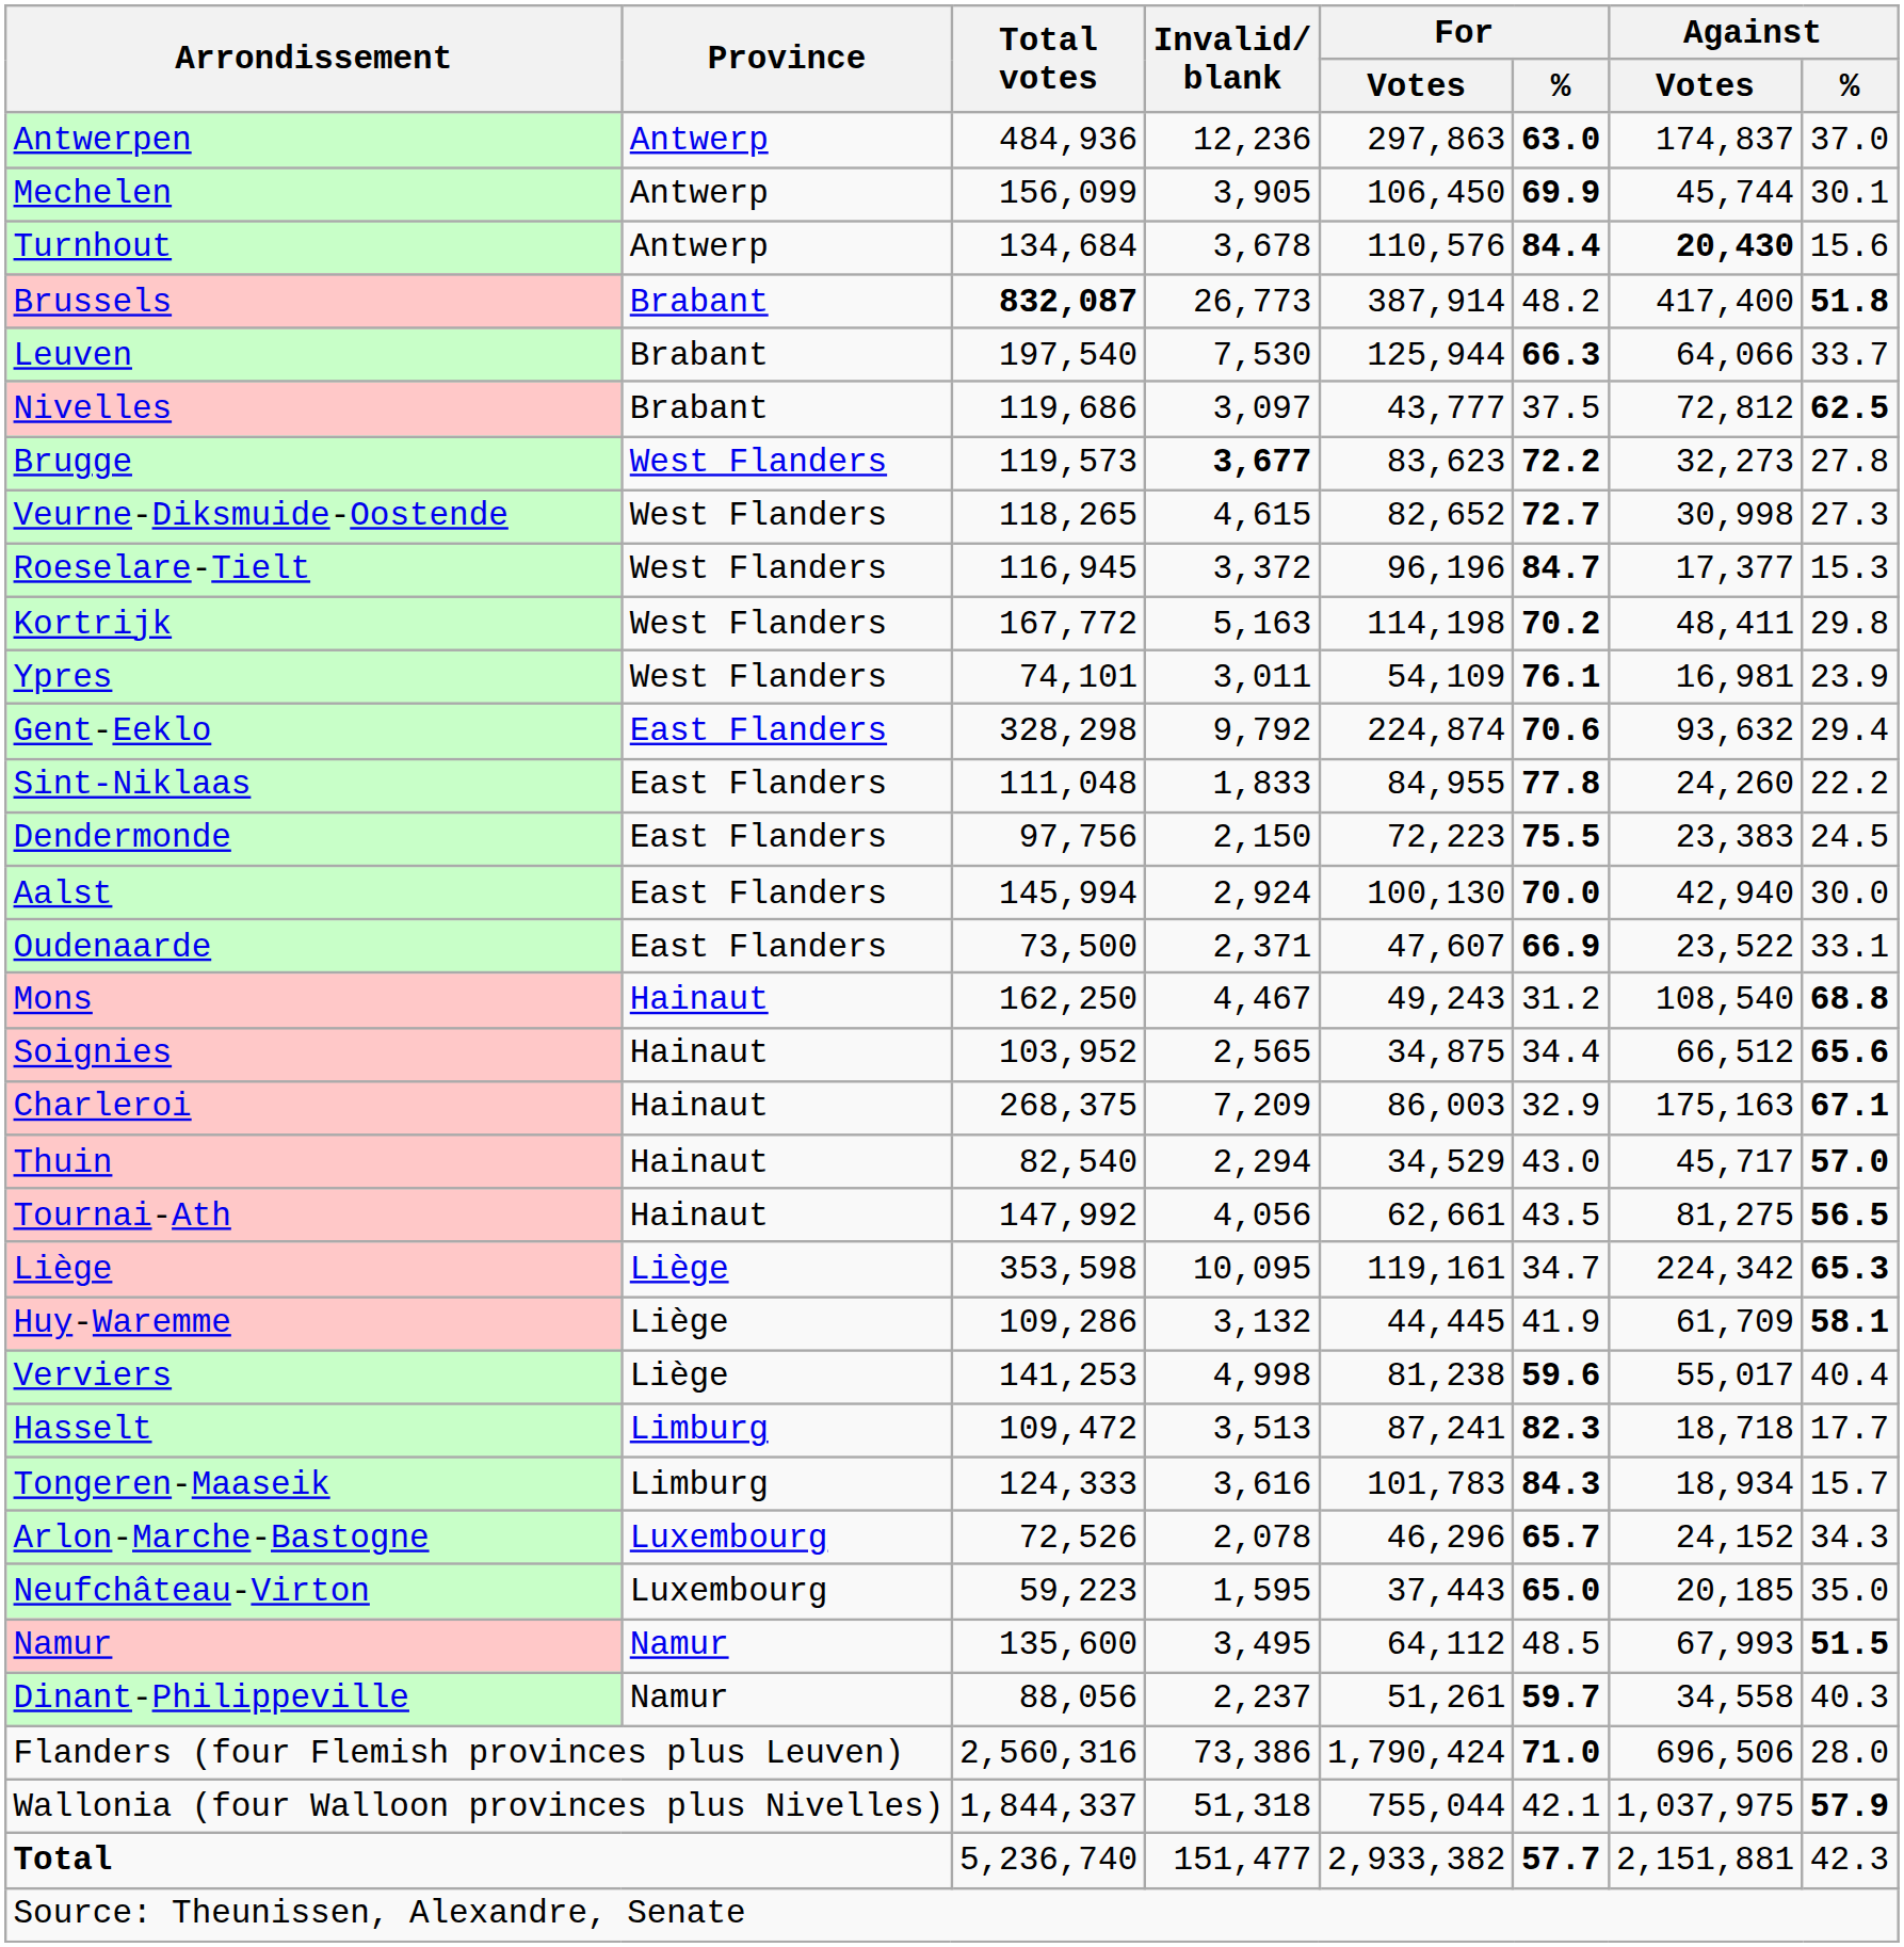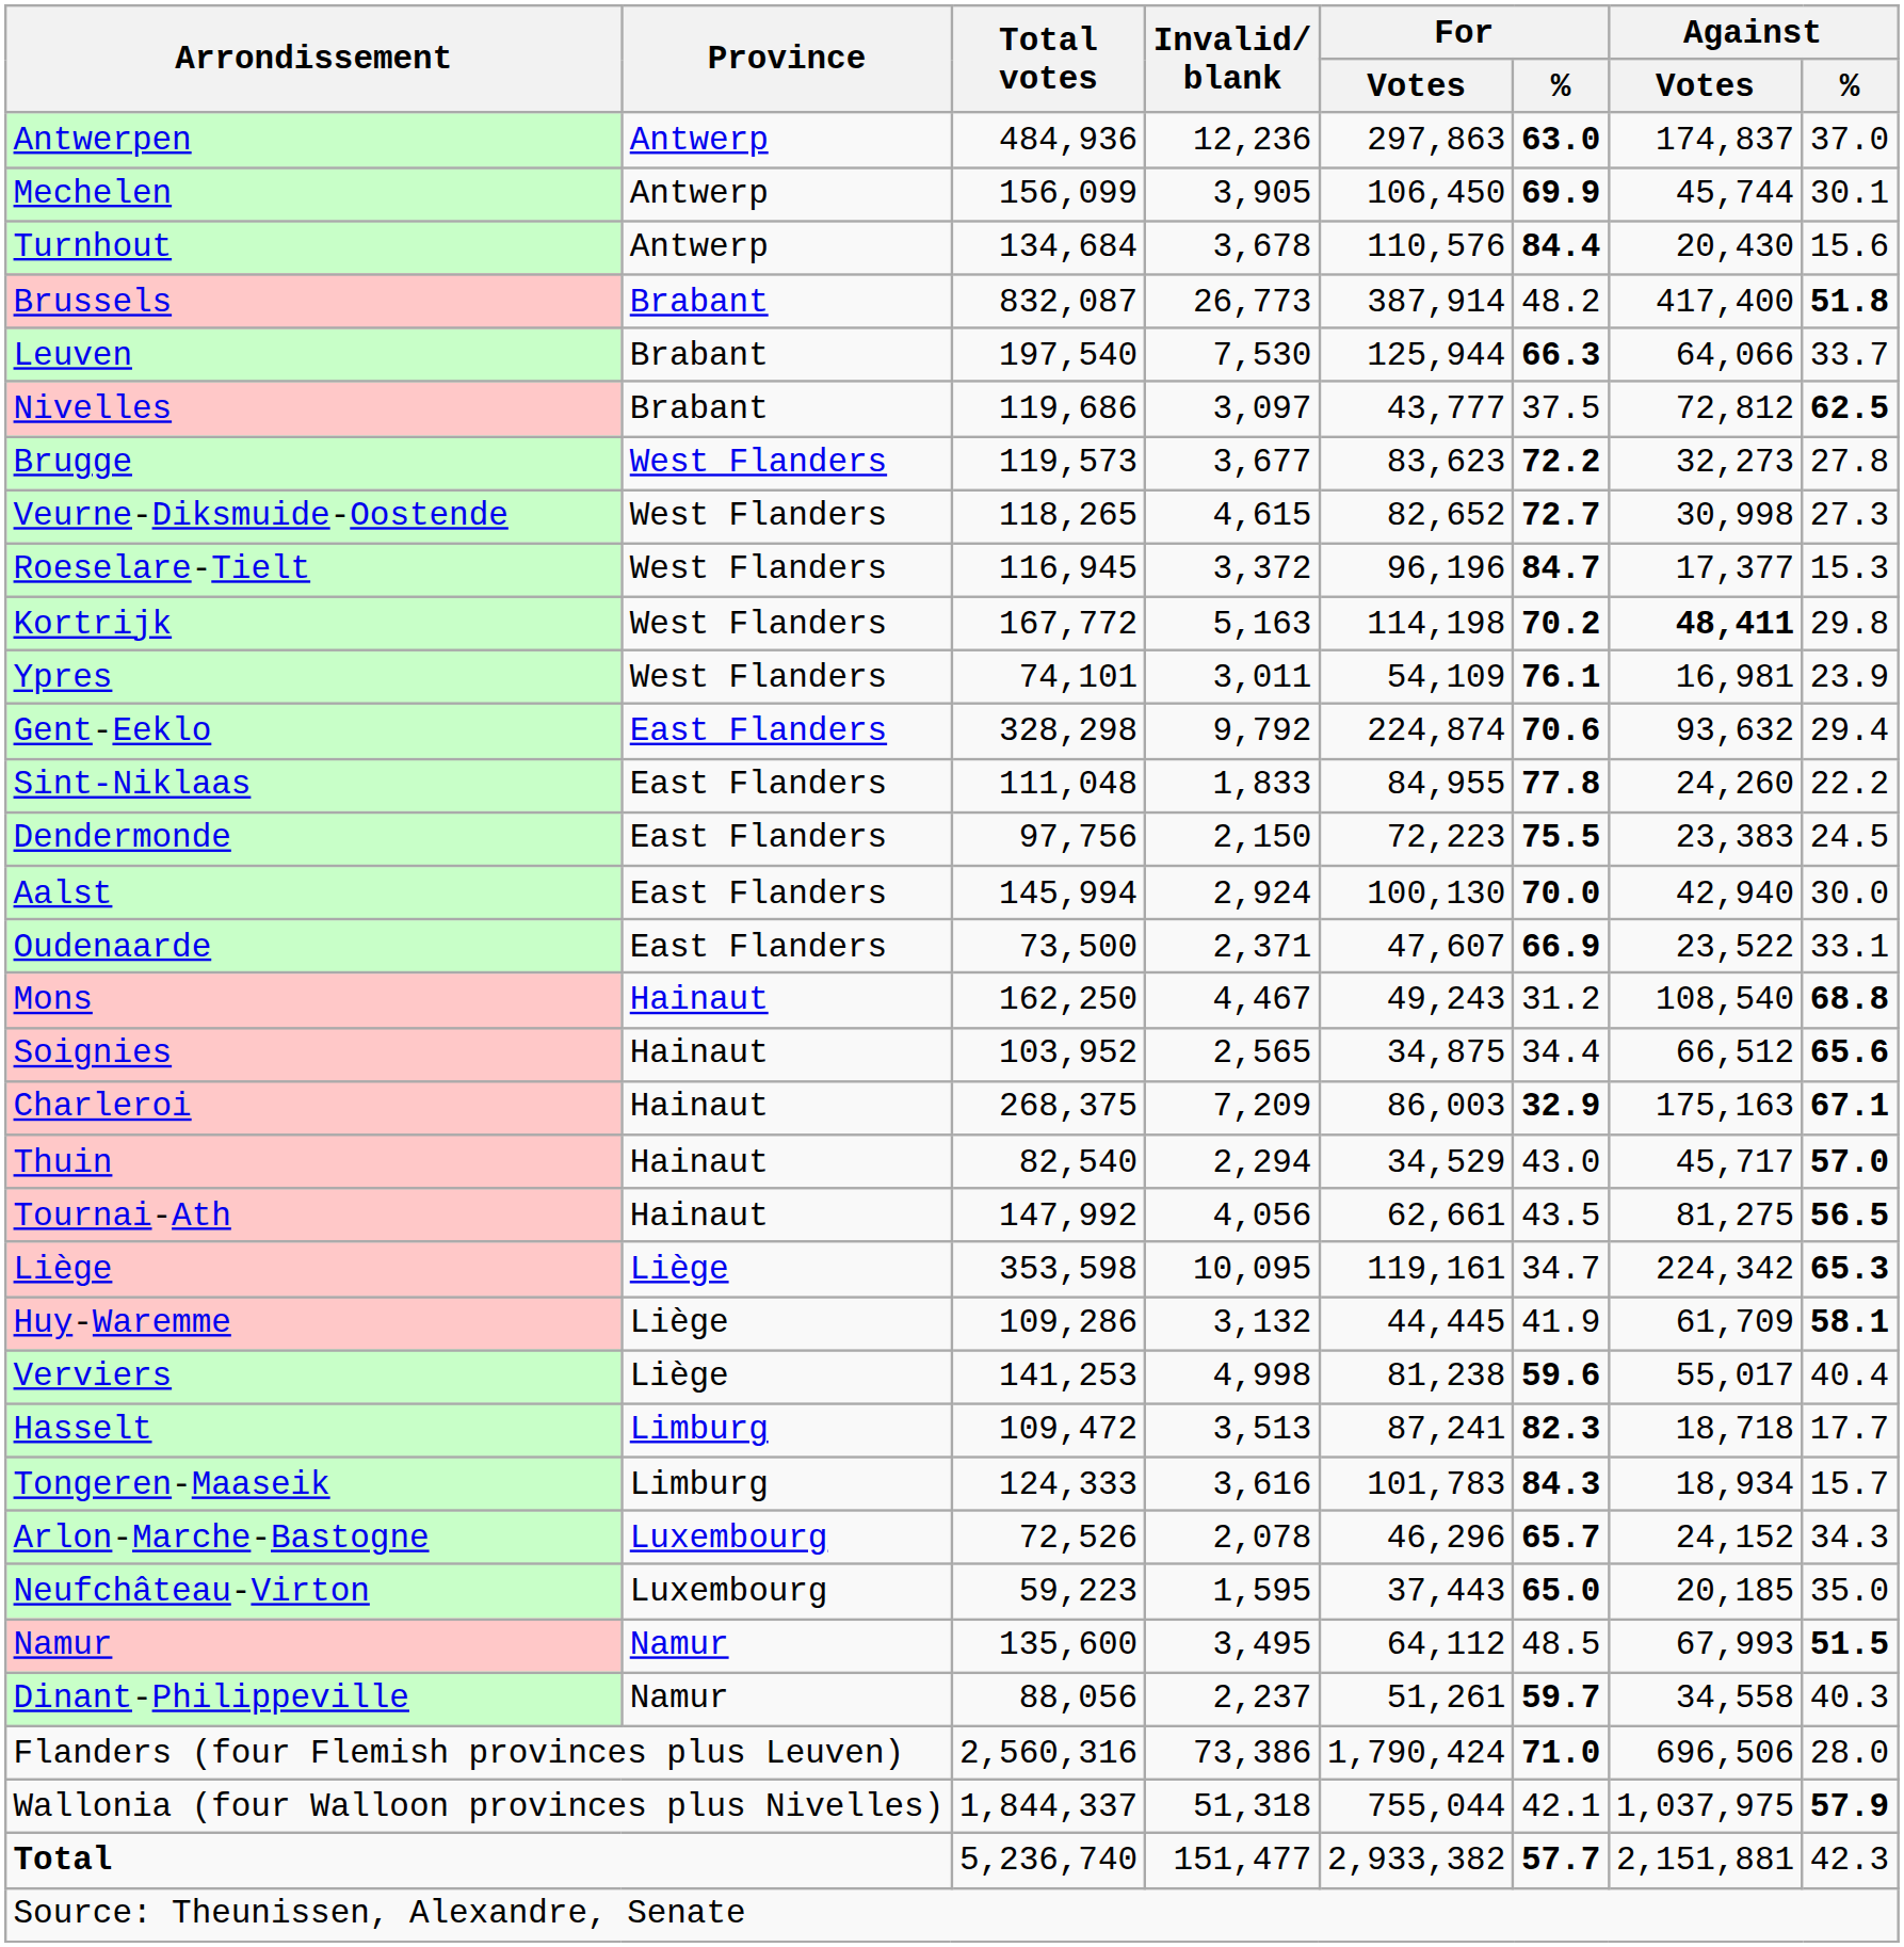Turnhout | Against / Votes: bold -> normal
Brussels | Total votes: bold -> normal
Brugge | Invalid/ blank: bold -> normal
Kortrijk | Against / Votes: normal -> bold
Charleroi | For / %: normal -> bold
